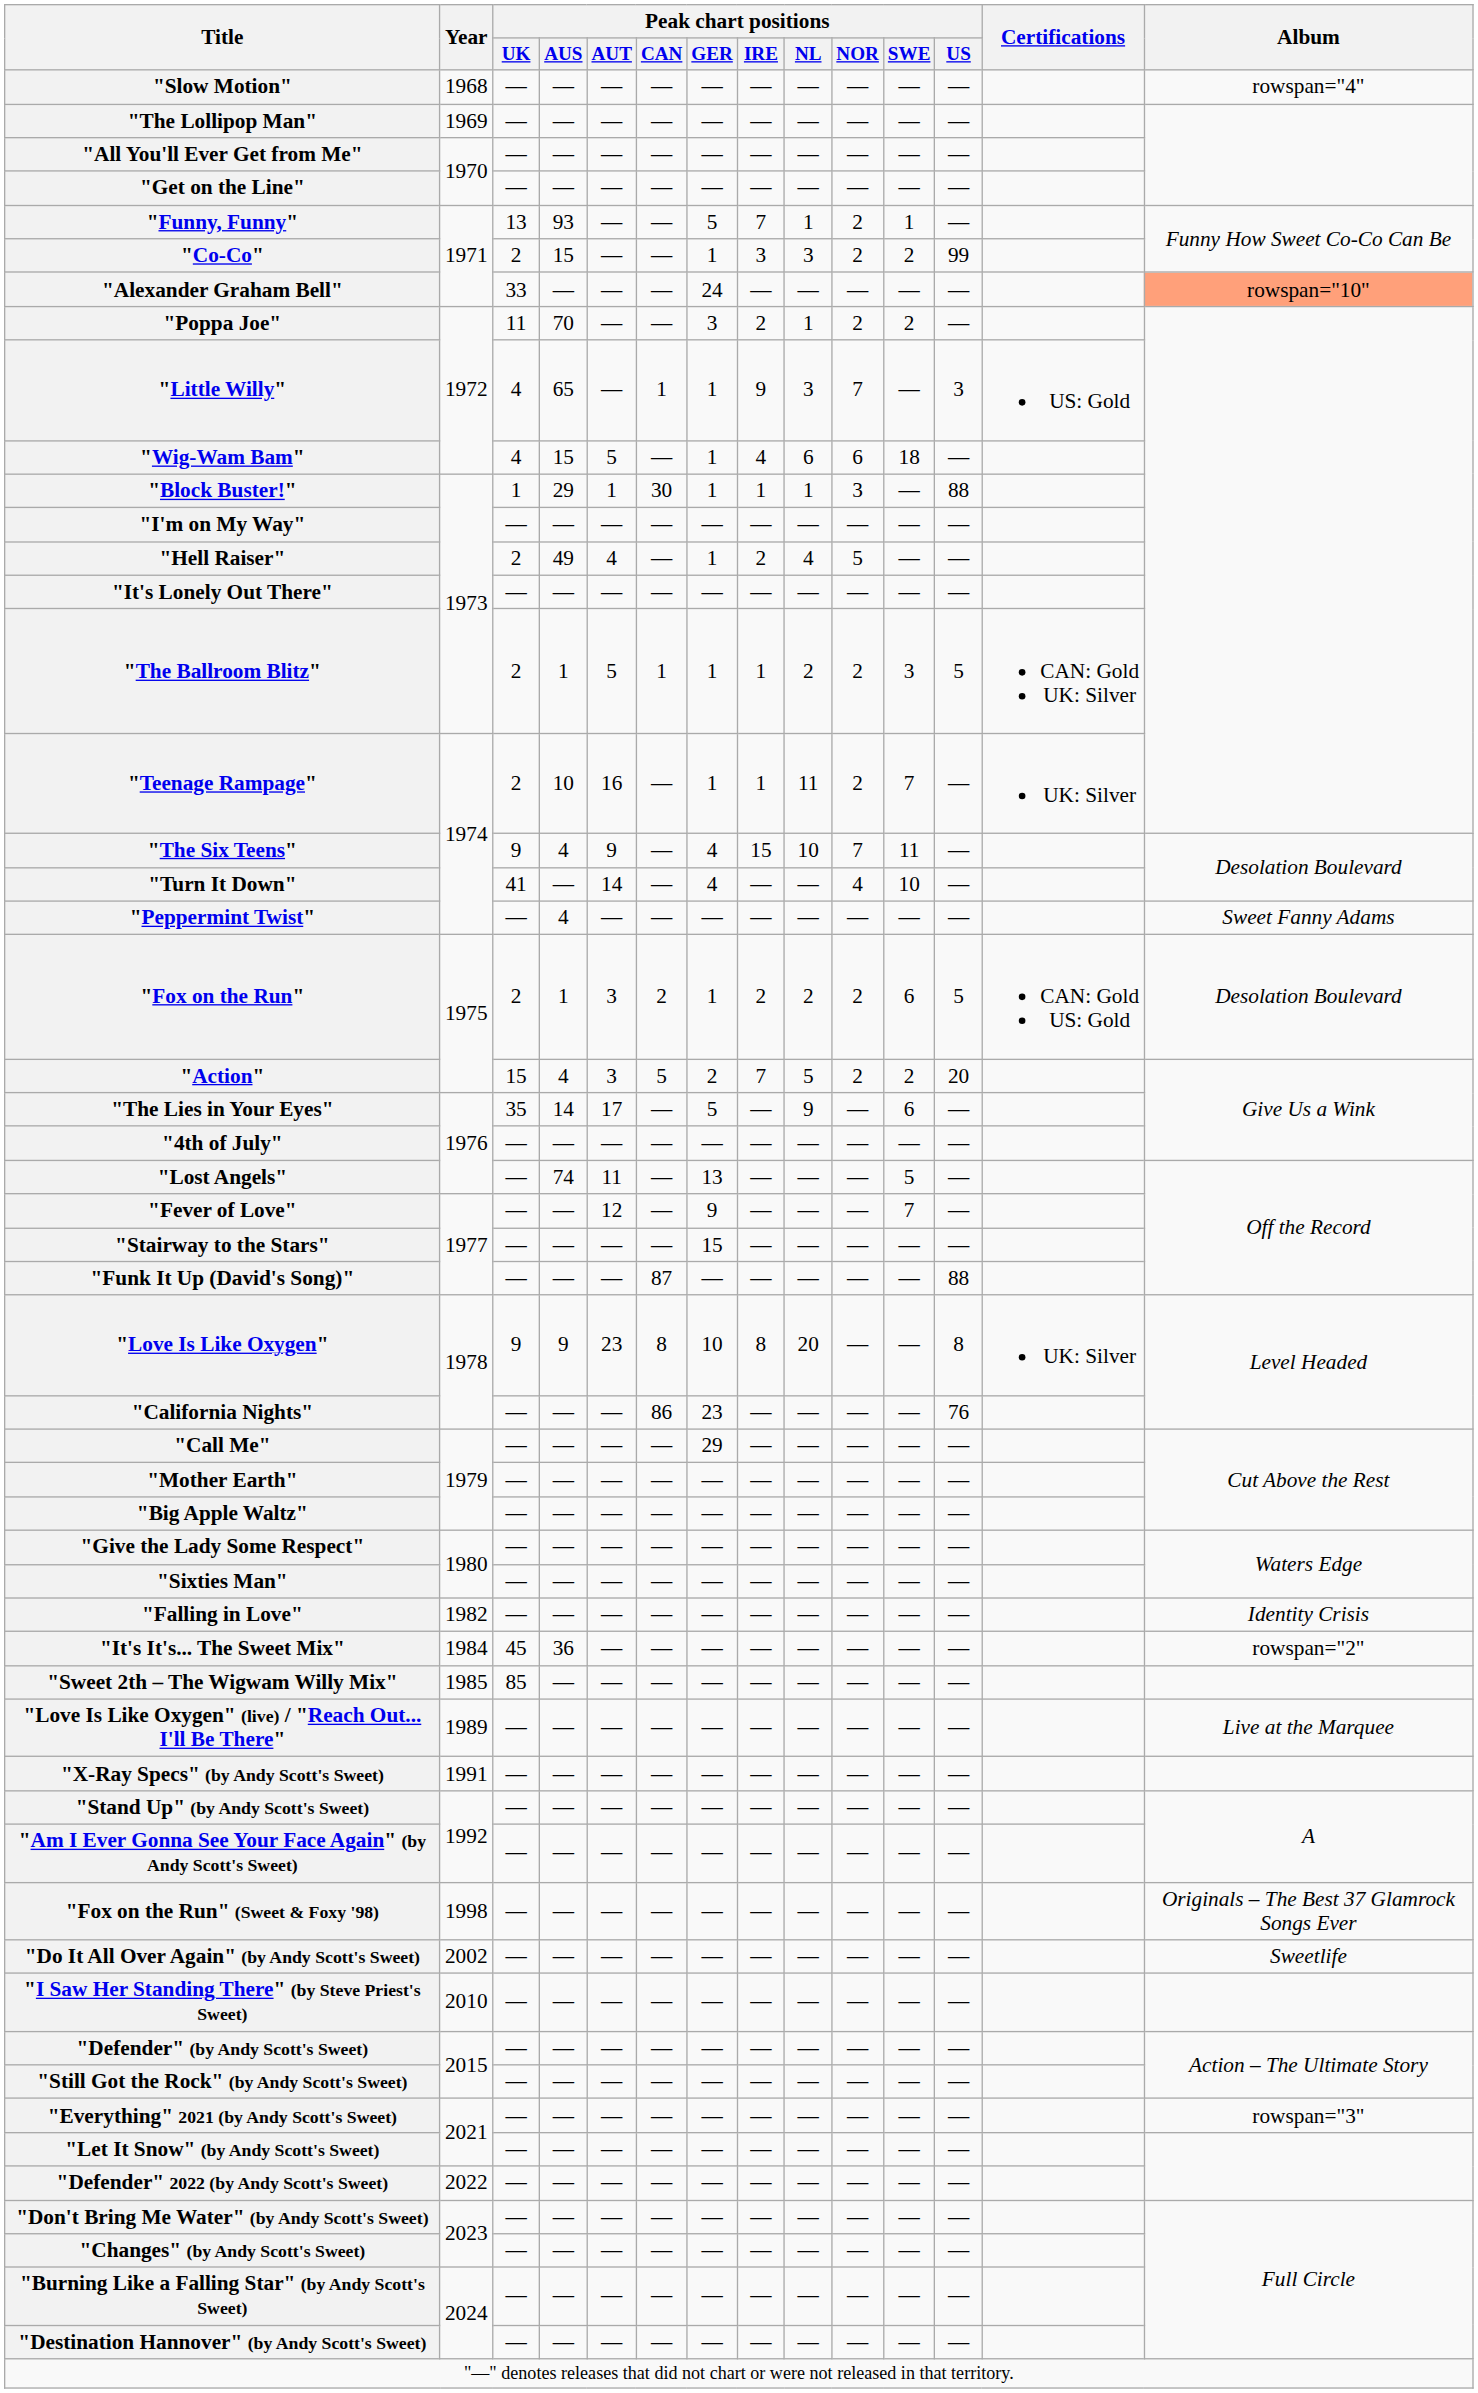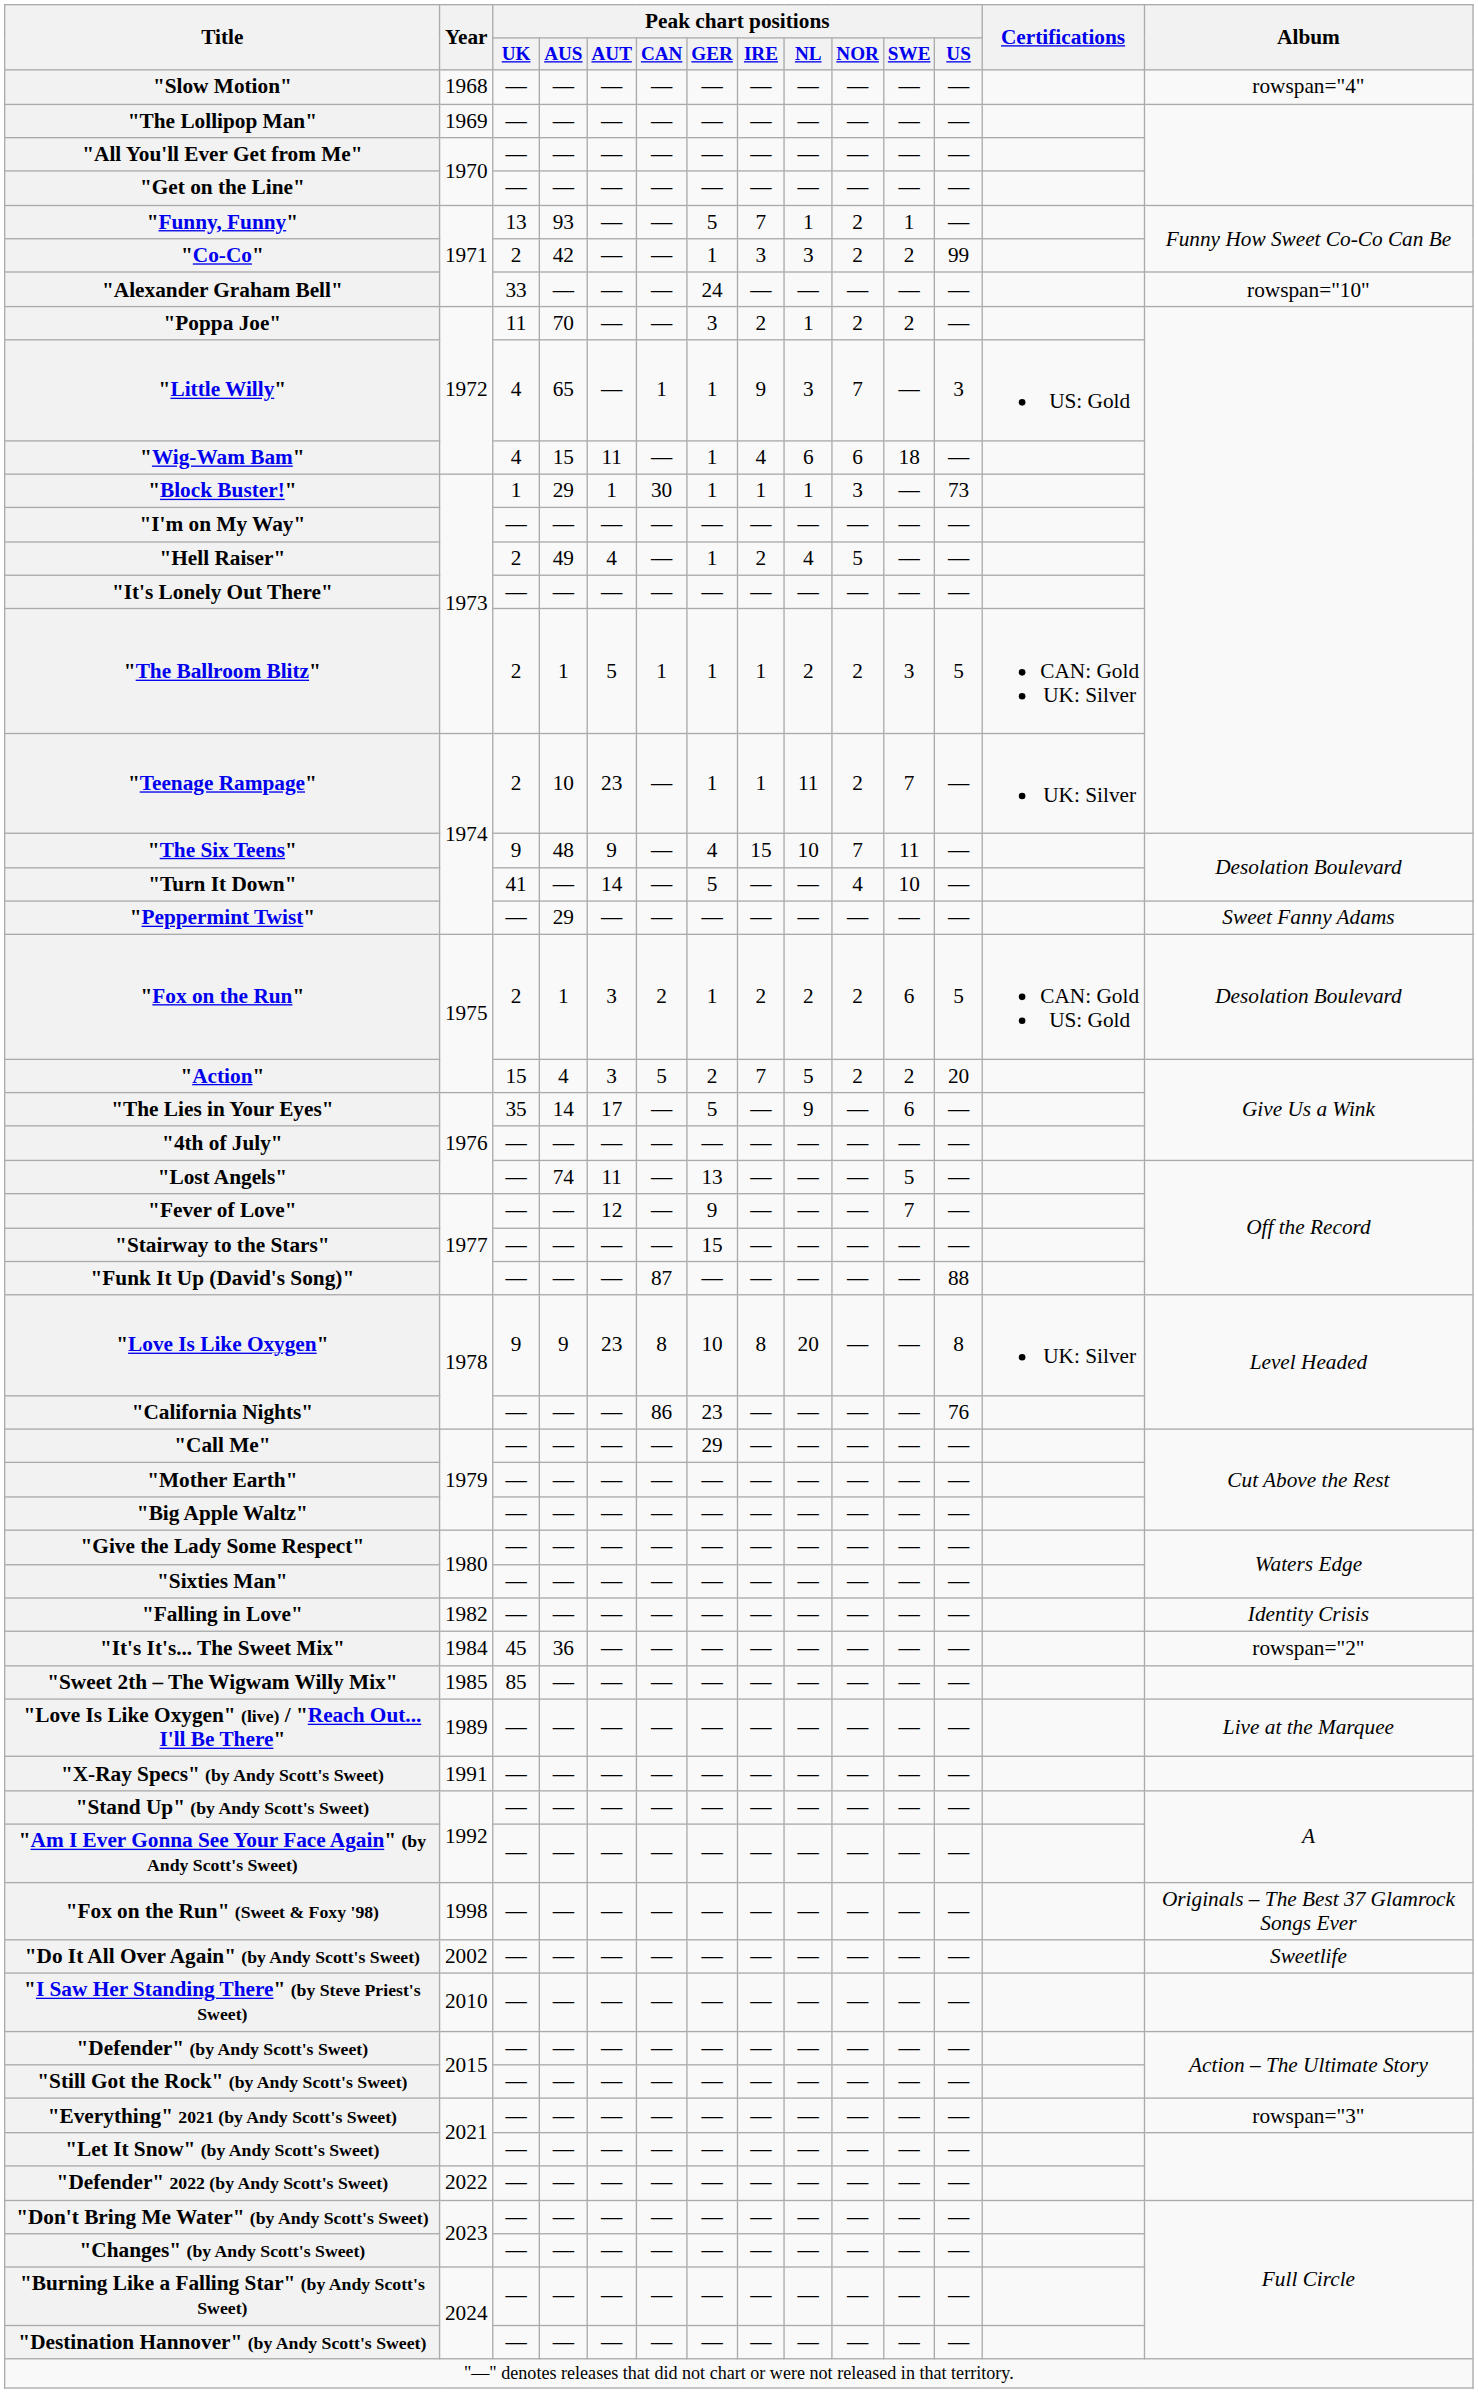"Co-Co" | Peak chart positions / AUS: 15 -> 42
"Alexander Graham Bell" | Album: lightsalmon background -> no background
"Wig-Wam Bam" | Peak chart positions / AUT: 5 -> 11
"Block Buster!" | Peak chart positions / US: 88 -> 73
"Teenage Rampage" | Peak chart positions / AUT: 16 -> 23
"The Six Teens" | Peak chart positions / AUS: 4 -> 48
"Turn It Down" | Peak chart positions / GER: 4 -> 5
"Peppermint Twist" | Peak chart positions / AUS: 4 -> 29
